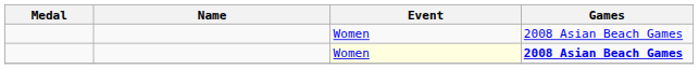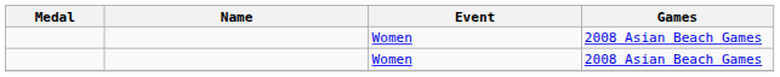row 3 | Event: lightyellow background -> no background
row 3 | Games: bold -> normal
